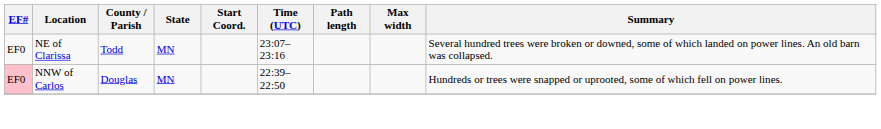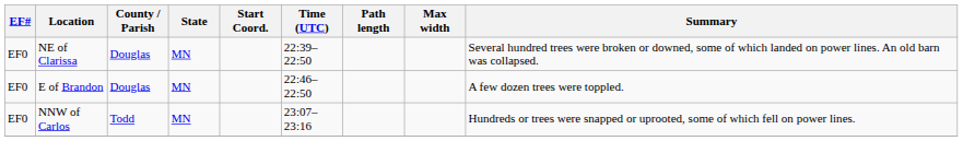NE of Clarissa | County / Parish: Todd -> Douglas
NE of Clarissa | Time (UTC): 23:07–23:16 -> 22:39–22:50
+ row: EF0 | E of Brandon | Douglas | MN | 22:46–22:50 | A few dozen trees were toppled.
NNW of Carlos | EF#: pink background -> no background
NNW of Carlos | County / Parish: Douglas -> Todd
NNW of Carlos | Time (UTC): 22:39–22:50 -> 23:07–23:16
